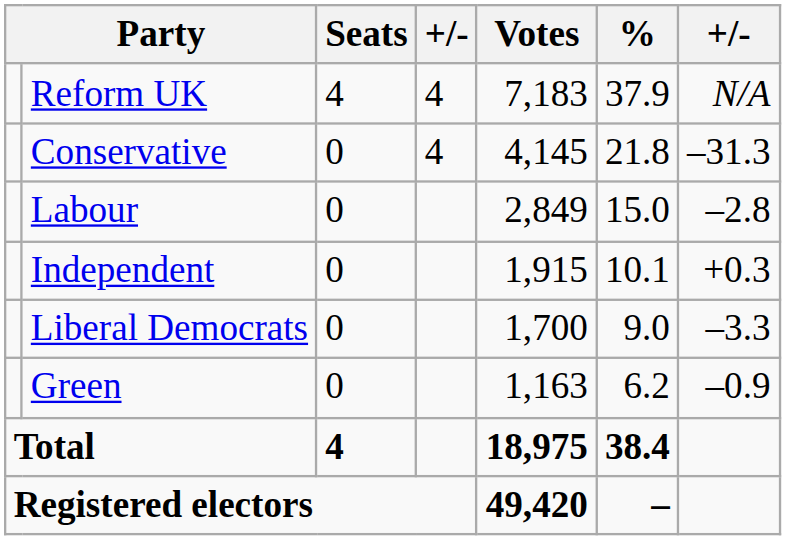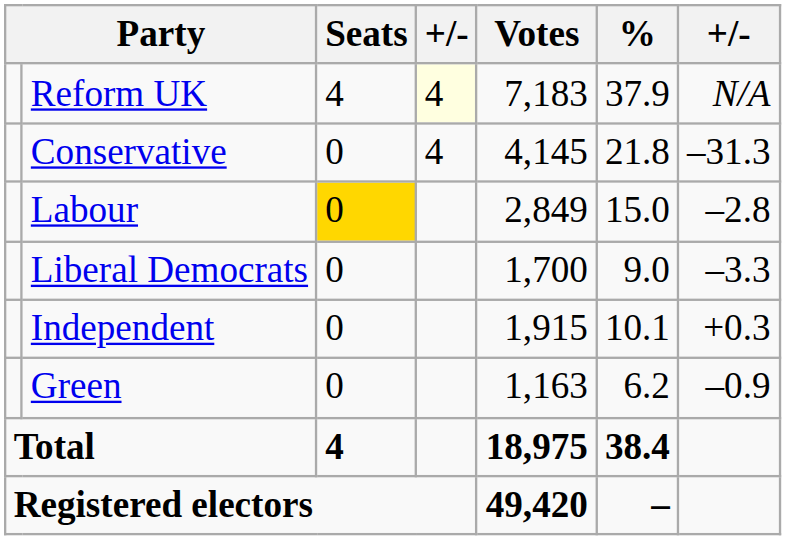Reform UK | column 4: no background -> lightyellow background
Labour | Seats: no background -> gold background
rows swapped: Independent <-> Liberal Democrats
